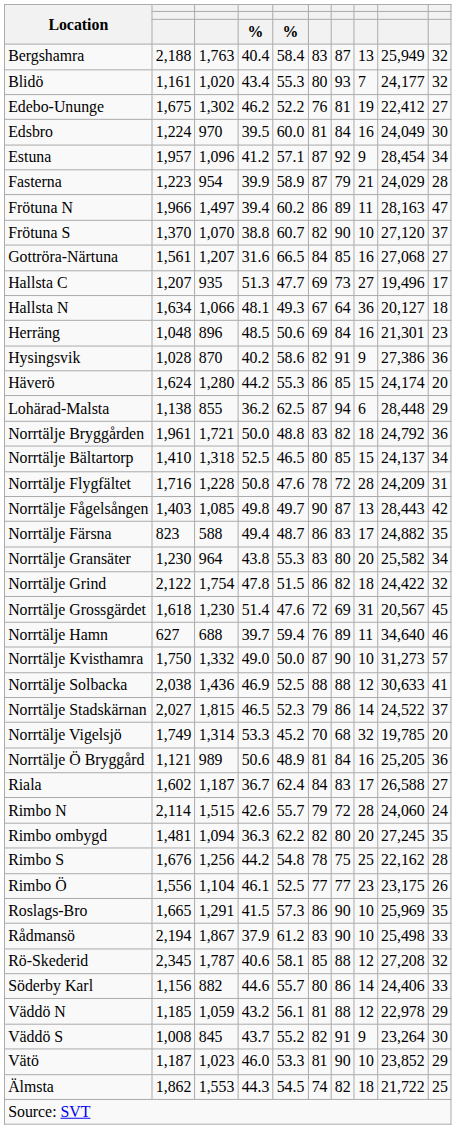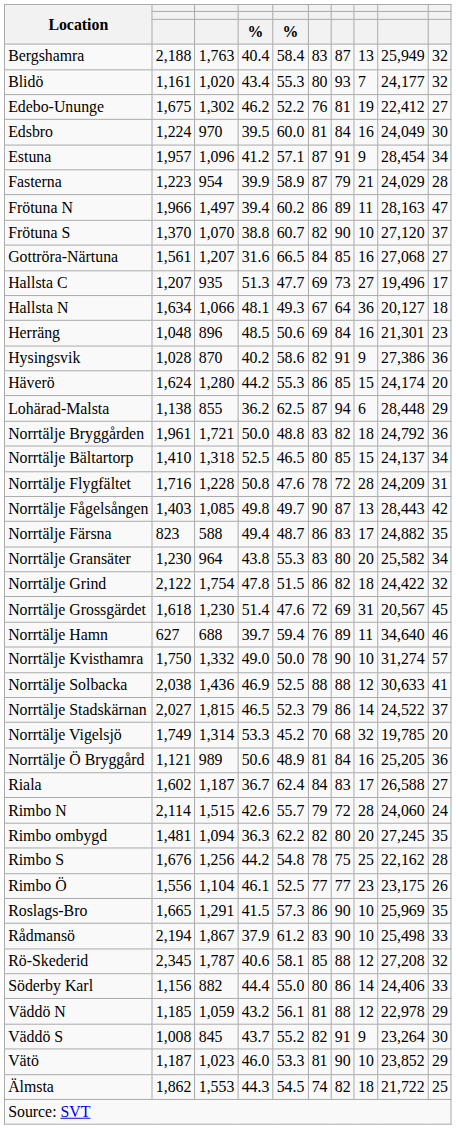Estuna | column 7: 92 -> 91
Norrtälje Kvisthamra | column 6: 87 -> 78
Norrtälje Kvisthamra | column 9: 31,273 -> 31,274
Söderby Karl | column 4: 44.6 -> 44.4
Söderby Karl | column 5: 55.7 -> 55.0
